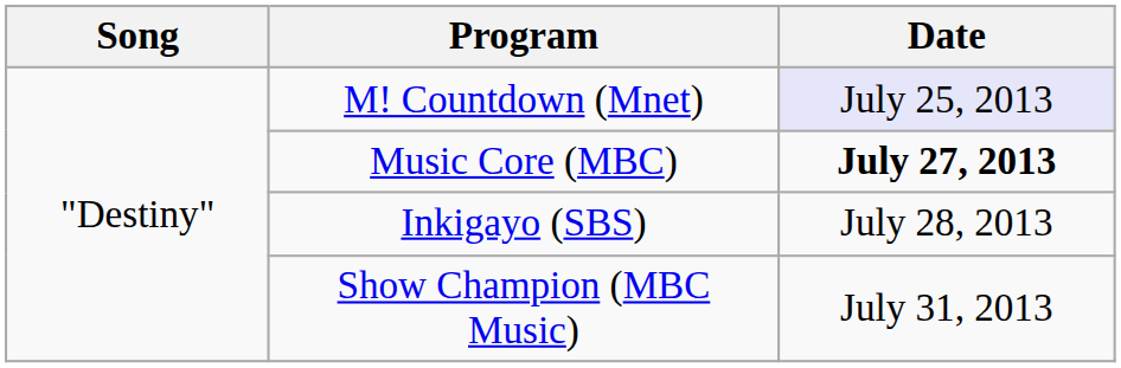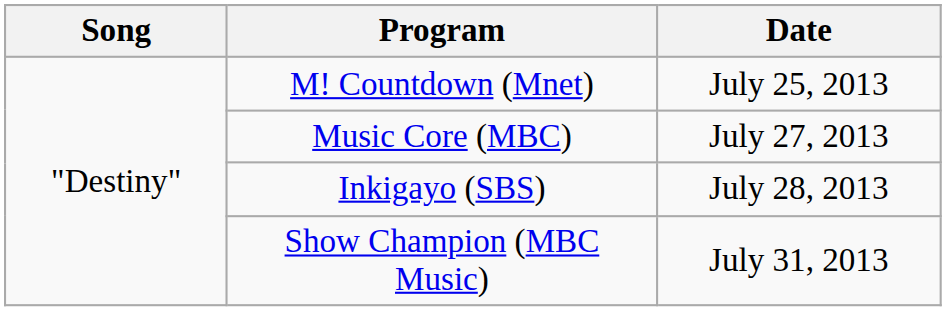M! Countdown (Mnet) | Date: lavender background -> no background
Music Core (MBC) | Date: bold -> normal
